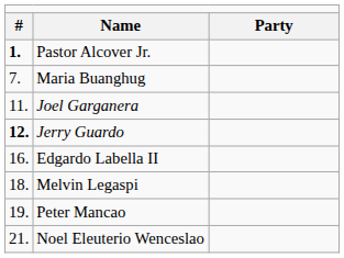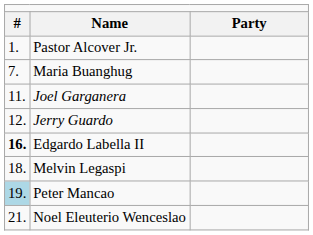Pastor Alcover Jr. | column 1: bold -> normal
Jerry Guardo | column 1: bold -> normal
Edgardo Labella II | column 1: normal -> bold
Peter Mancao | column 1: no background -> lightblue background
